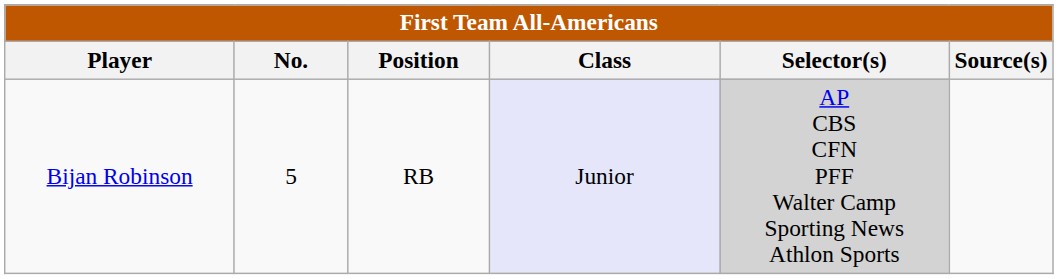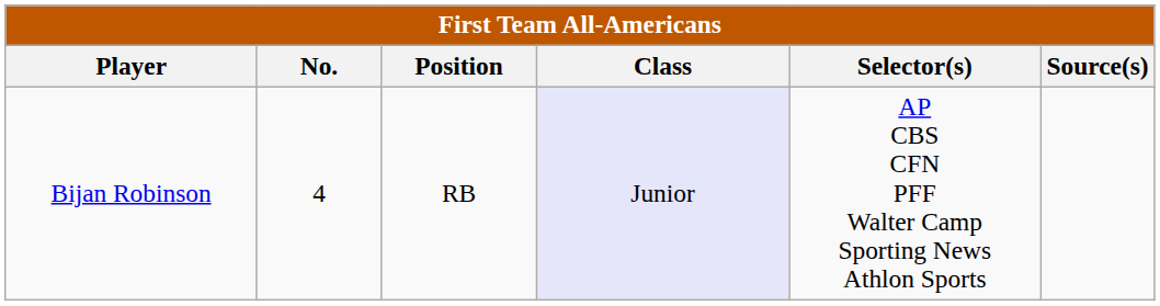Bijan Robinson | No.: 5 -> 4
Bijan Robinson | Selector(s): lightgrey background -> no background
